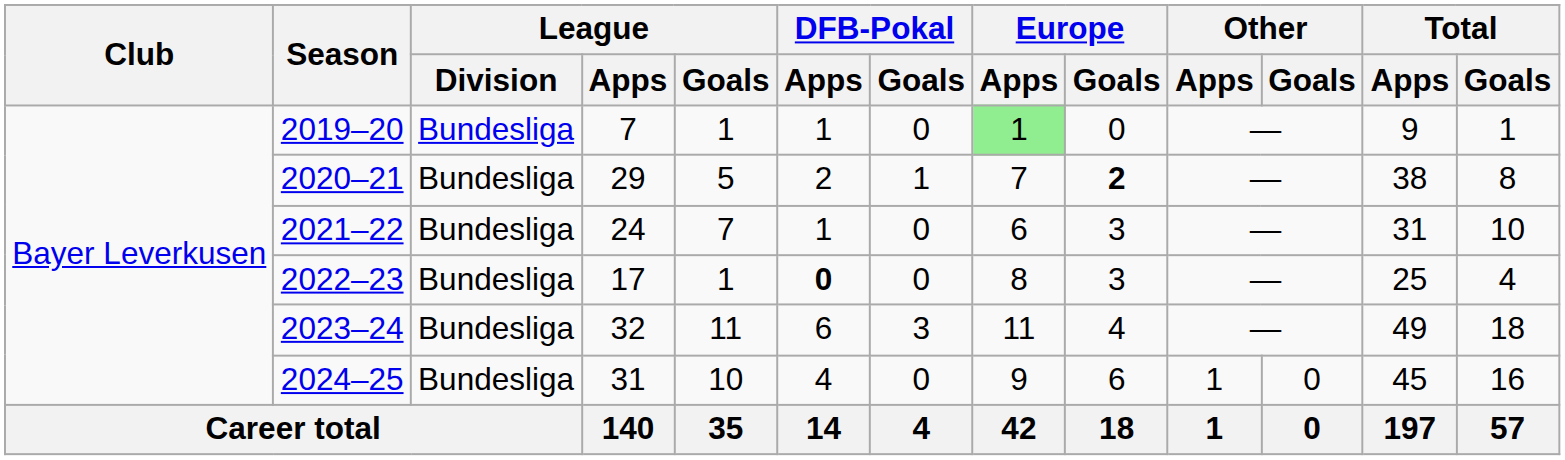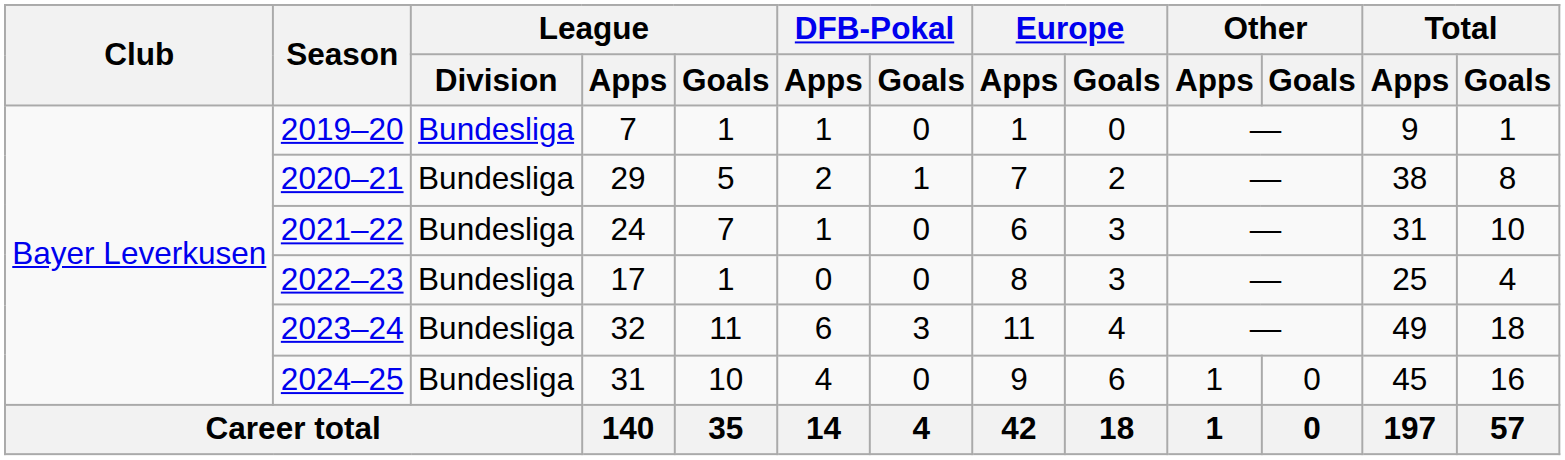2019–20 | Europe / Apps: lightgreen background -> no background
2020–21 | Europe / Goals: bold -> normal
2022–23 | DFB-Pokal / Apps: bold -> normal
